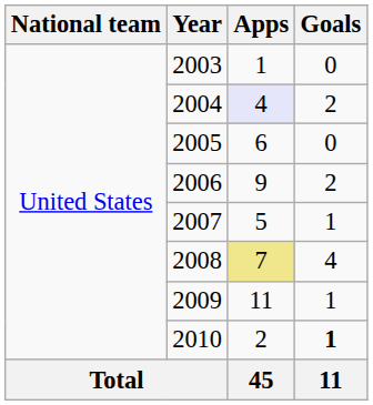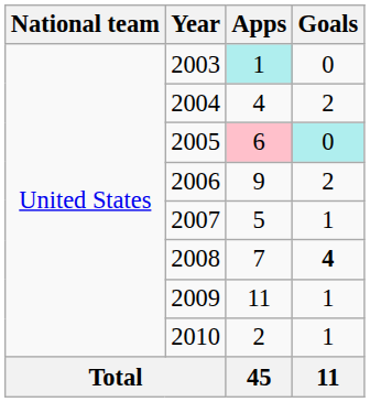2003 | Apps: no background -> paleturquoise background
2004 | Apps: lavender background -> no background
2005 | Apps: no background -> pink background
2005 | Goals: no background -> paleturquoise background
2008 | Apps: khaki background -> no background
2008 | Goals: normal -> bold
2010 | Goals: bold -> normal
